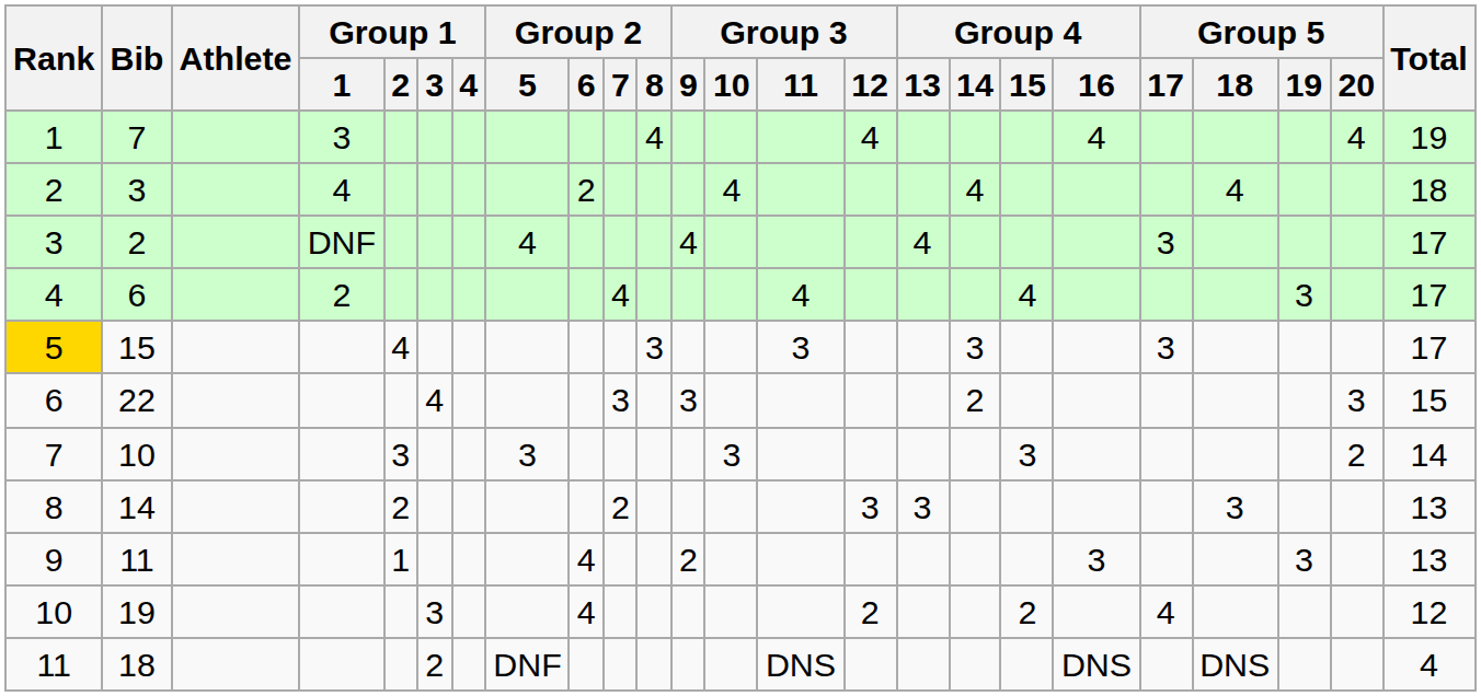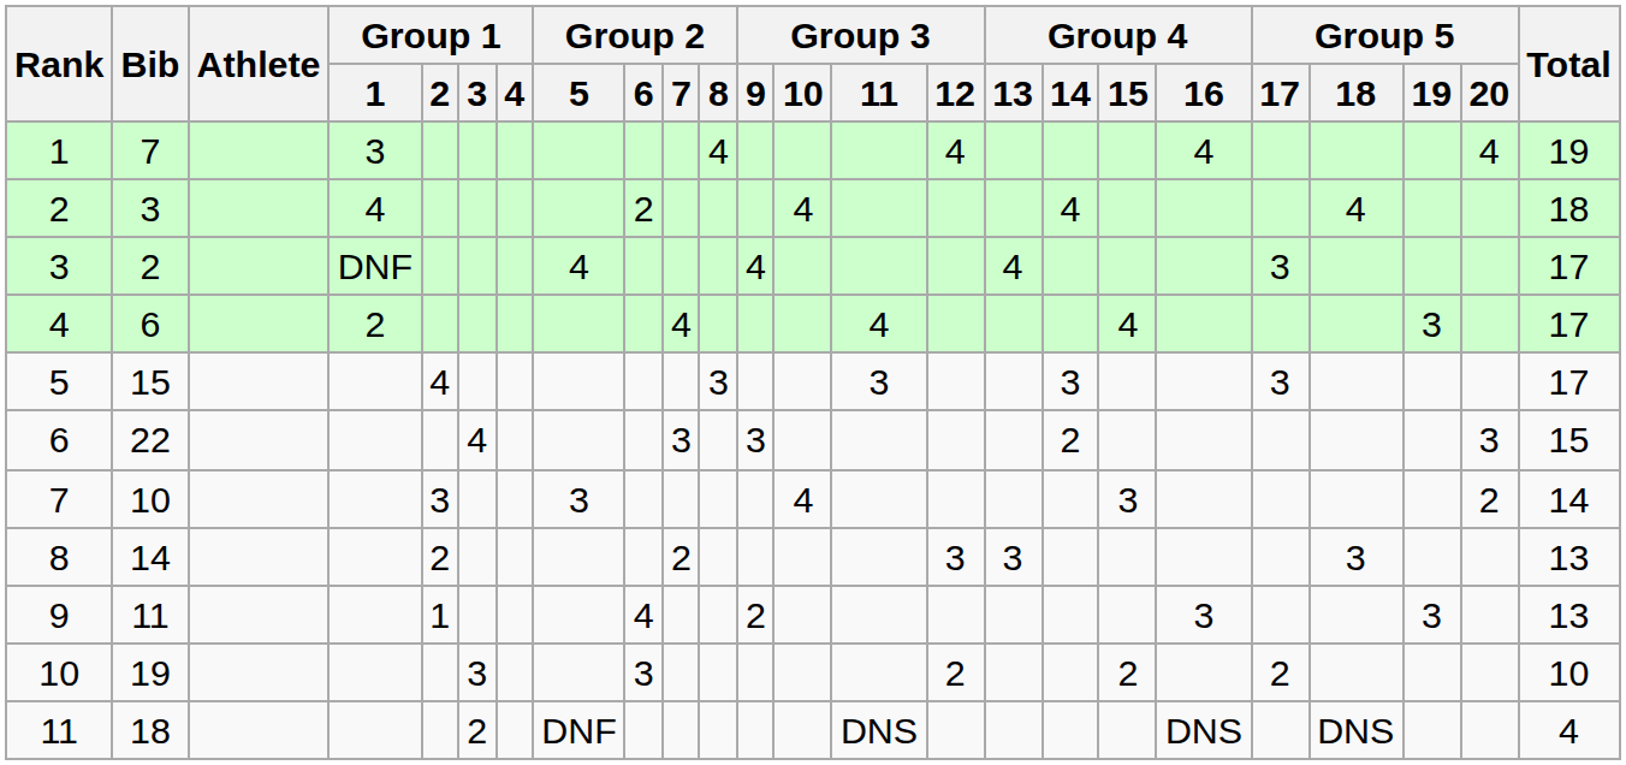row 7 | Rank: gold background -> no background
row 9 | Group 3 / 10: 3 -> 4
row 12 | Group 2 / 6: 4 -> 3
row 12 | Group 5 / 17: 4 -> 2
row 12 | Total: 12 -> 10
